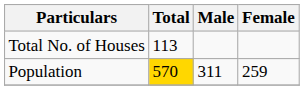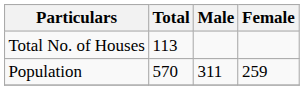Population | Total: gold background -> no background
